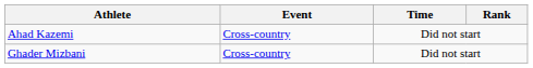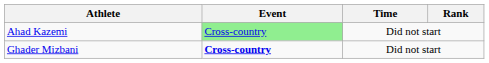Ahad Kazemi | Event: no background -> lightgreen background
Ghader Mizbani | Event: normal -> bold
